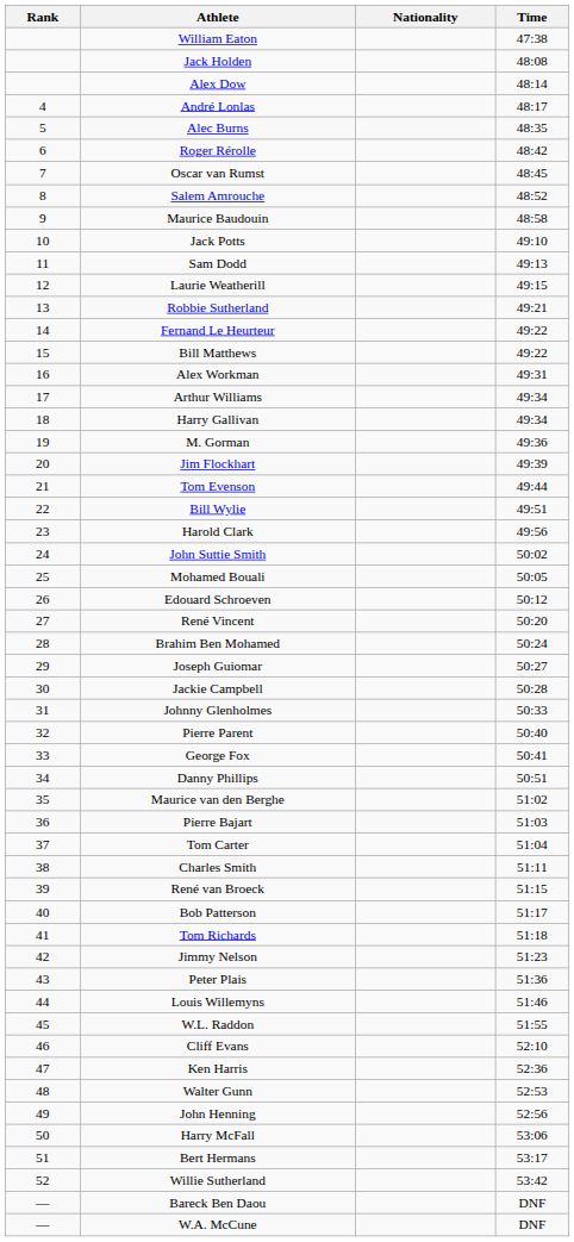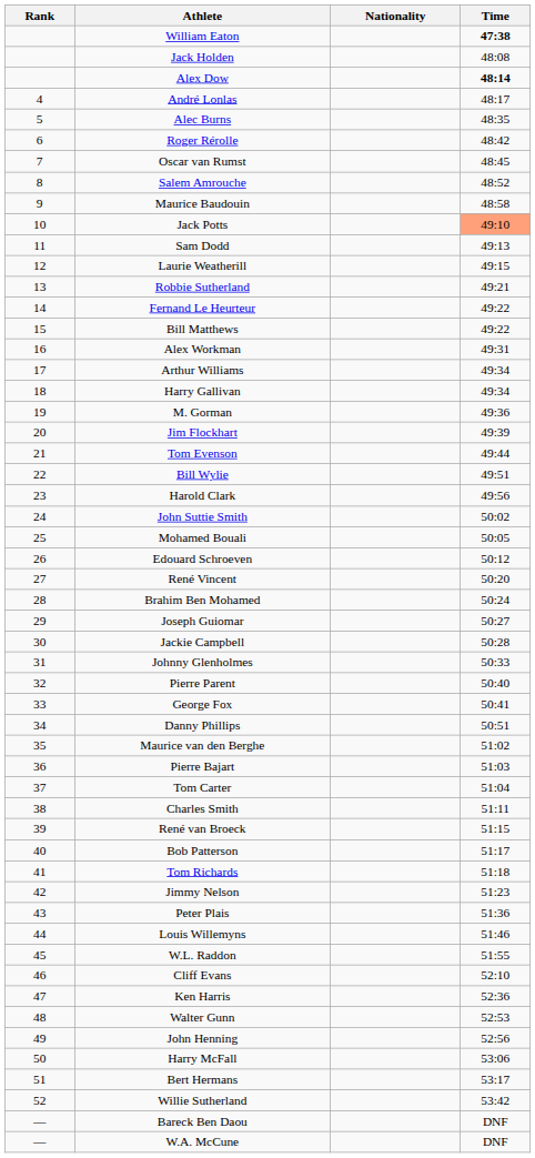William Eaton | Time: normal -> bold
Alex Dow | Time: normal -> bold
Jack Potts | Time: no background -> lightsalmon background
